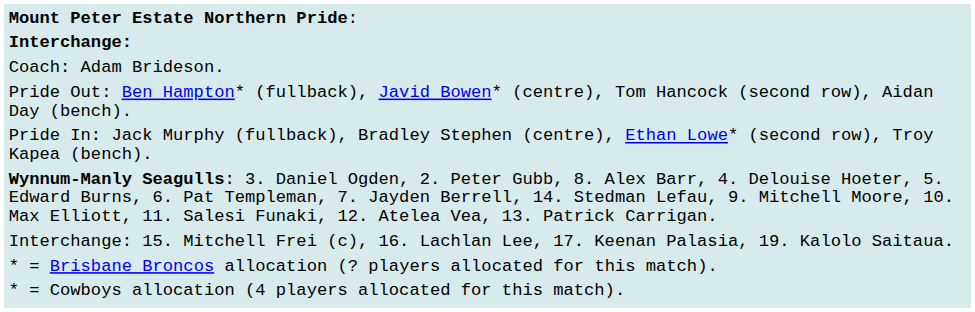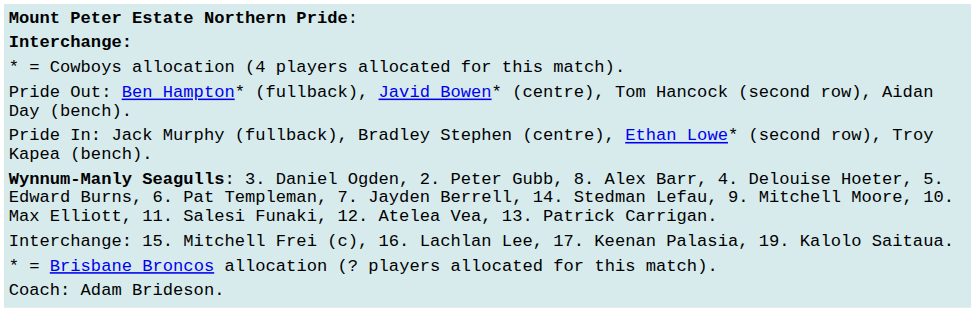row 3 | column 1: Coach: Adam Brideson. -> * = Cowboys allocation (4 players allocated for this match).
row 9 | column 1: * = Cowboys allocation (4 players allocated for this match). -> Coach: Adam Brideson.
